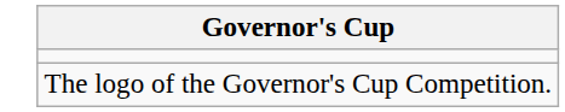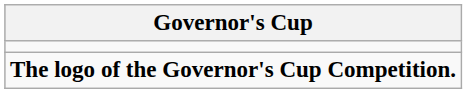row 3 | column 1: normal -> bold
